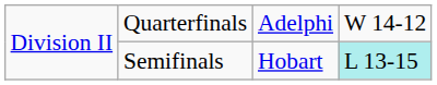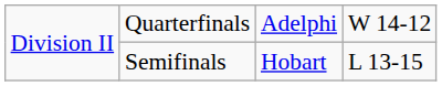Division II / Semifinals | column 4: paleturquoise background -> no background
